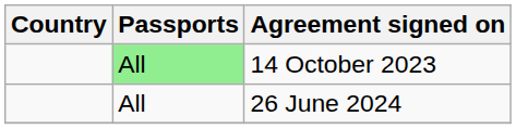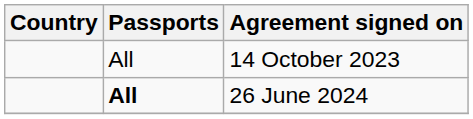row 2 | Passports: lightgreen background -> no background
row 3 | Passports: normal -> bold
